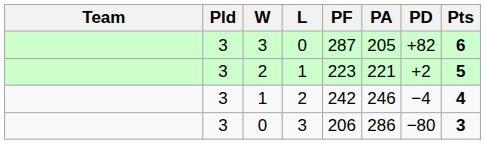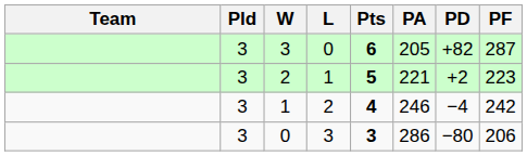columns swapped: PF <-> Pts
